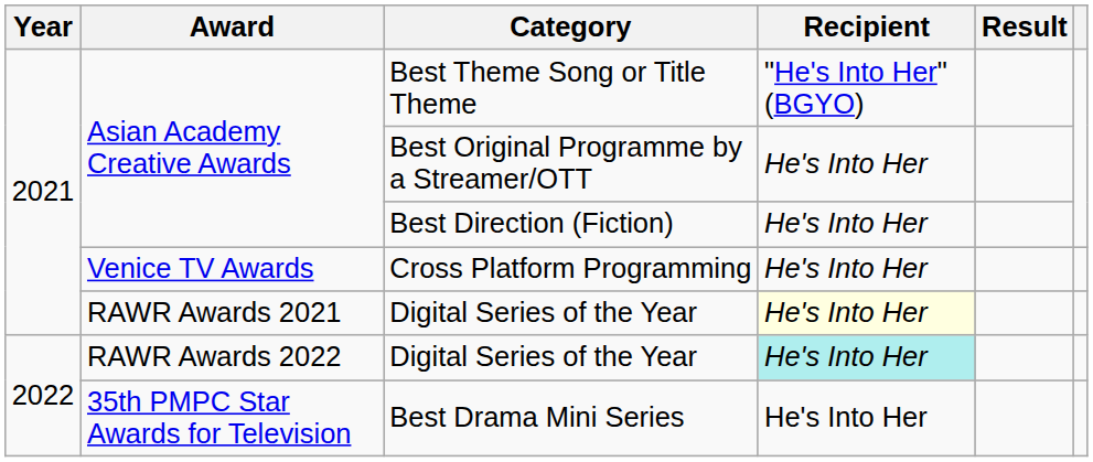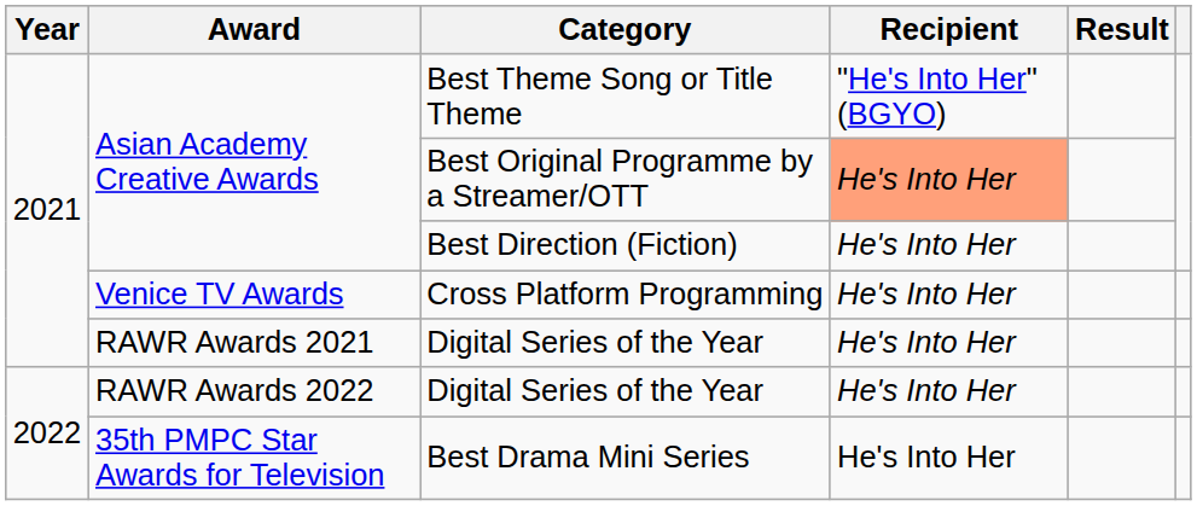Best Original Programme by a Streamer/OTT | Recipient: no background -> lightsalmon background
RAWR Awards 2021 / Digital Series of the Year | Recipient: lightyellow background -> no background
RAWR Awards 2022 / Digital Series of the Year | Recipient: paleturquoise background -> no background
